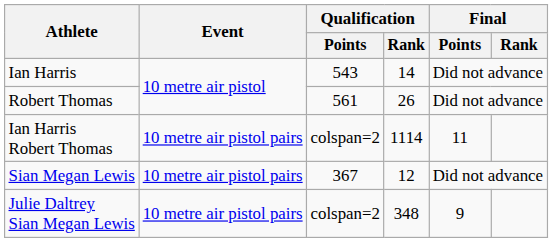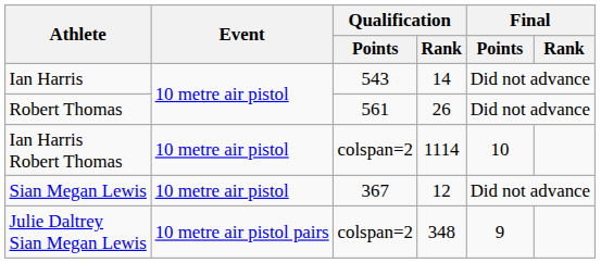Ian Harris Robert Thomas | Event: 10 metre air pistol pairs -> 10 metre air pistol
Ian Harris Robert Thomas | Final / Points: 11 -> 10
Sian Megan Lewis | Event: 10 metre air pistol pairs -> 10 metre air pistol
